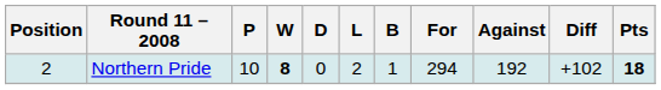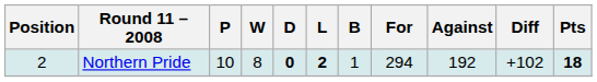Northern Pride | W: bold -> normal
Northern Pride | D: normal -> bold
Northern Pride | L: normal -> bold
